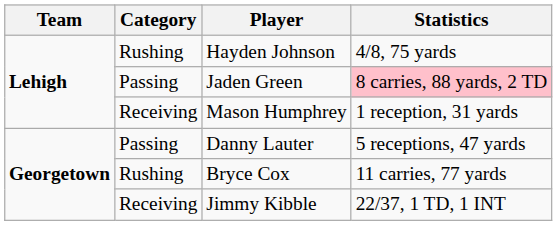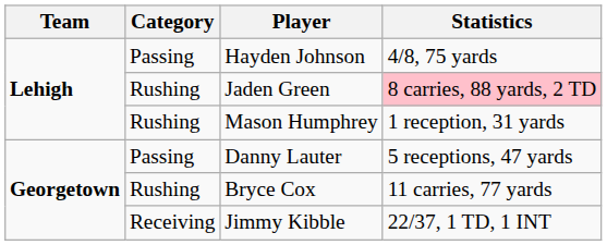Hayden Johnson | Category: Rushing -> Passing
Jaden Green | Category: Passing -> Rushing
Mason Humphrey | Category: Receiving -> Rushing
